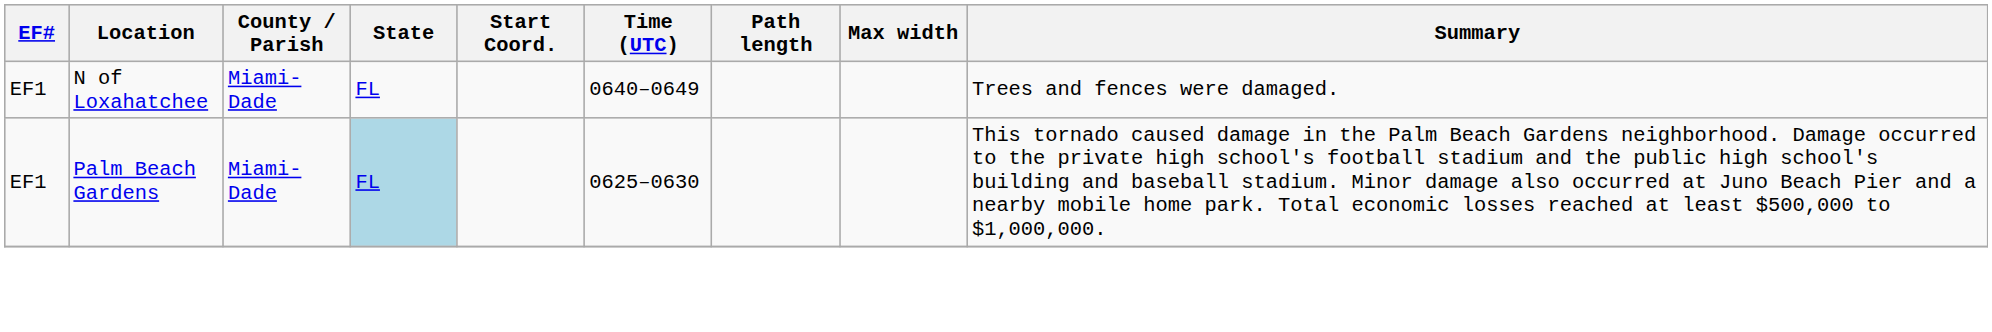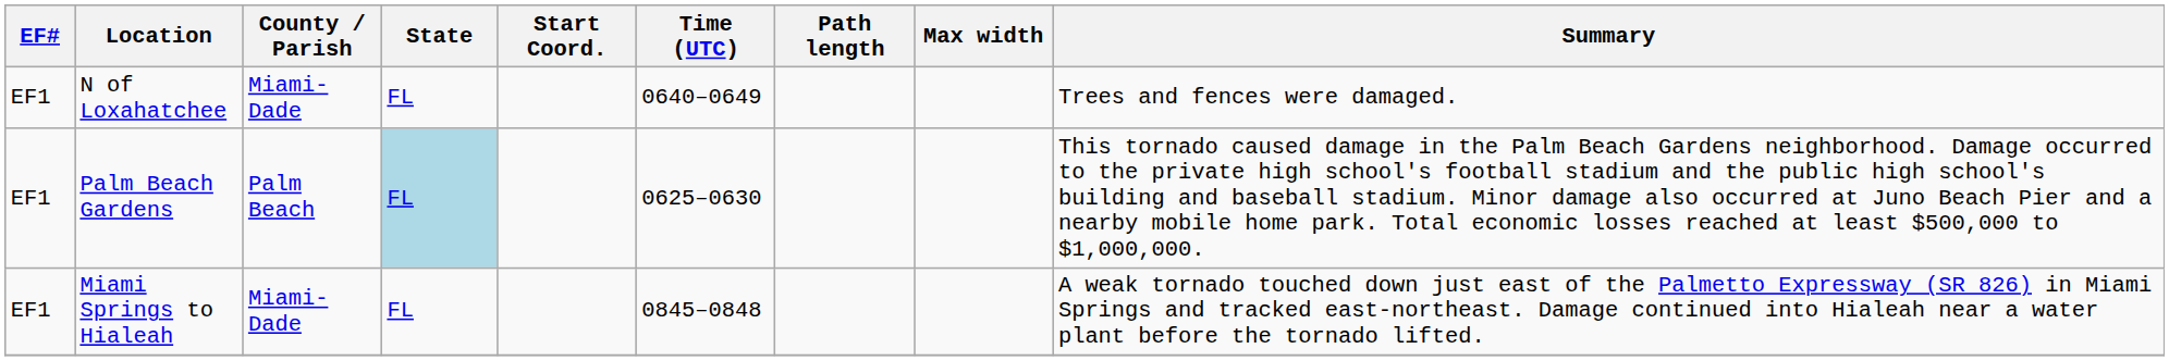Palm Beach Gardens | County / Parish: Miami-Dade -> Palm Beach
+ row: EF1 | Miami Springs to Hialeah | Miami-Dade | FL | 0845–0848 | A weak tornado touched down just east of the Palmetto Expressway (SR 826) in Miami Springs and tracked east-northeast. Damage continued into Hialeah near a water plant before the tornado lifted.
